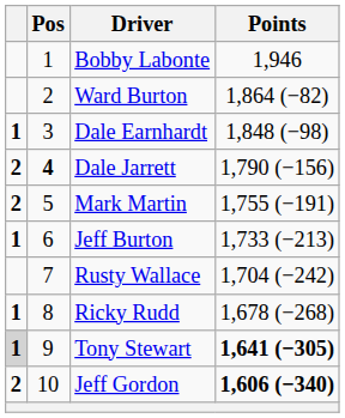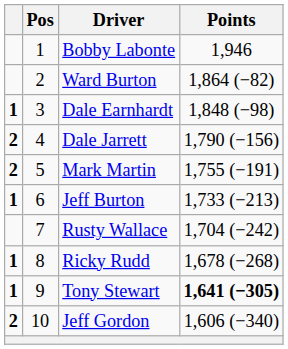Dale Jarrett | Pos: bold -> normal
Tony Stewart | column 1: lightgrey background -> no background
Jeff Gordon | Points: bold -> normal
